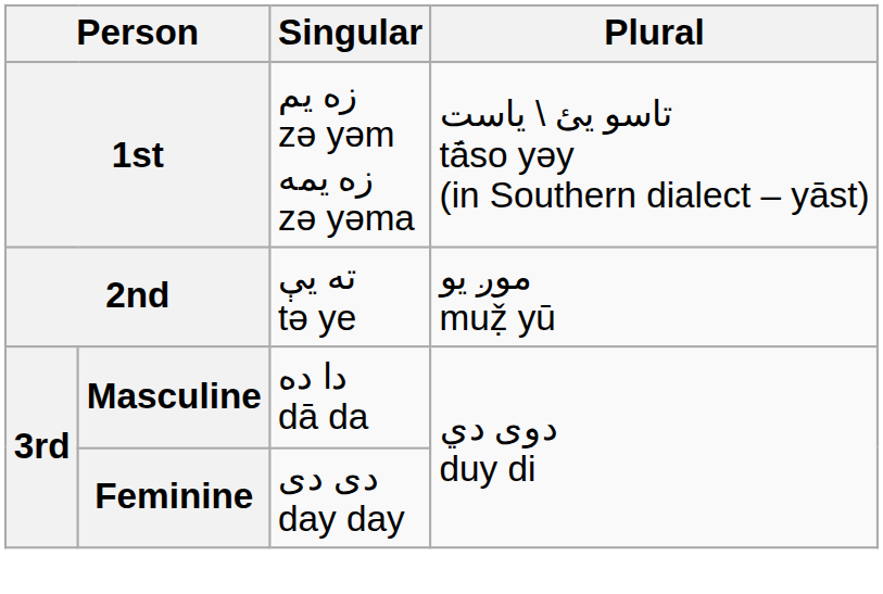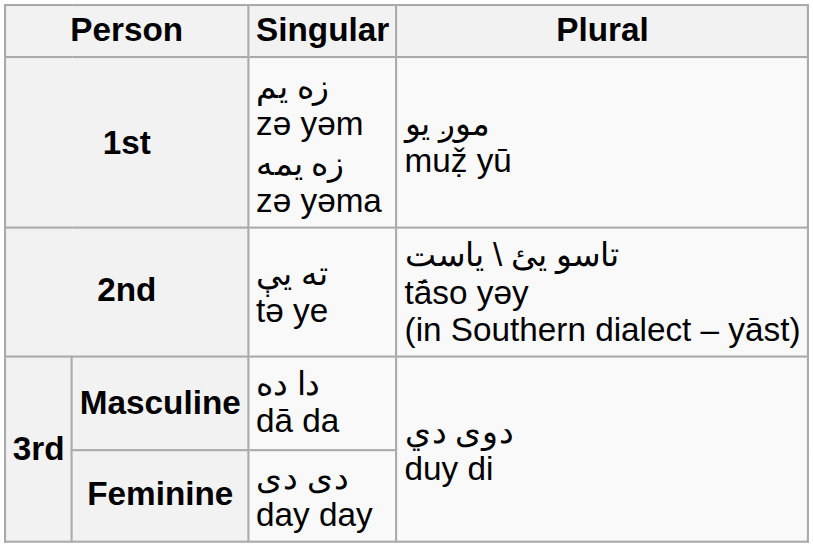1st | Plural: تاسو يئ \ ياست tā́so yəy (in Southern dialect – yāst) -> موږ يو muẓ̌ yū
2nd | Plural: موږ يو muẓ̌ yū -> تاسو يئ \ ياست tā́so yəy (in Southern dialect – yāst)
